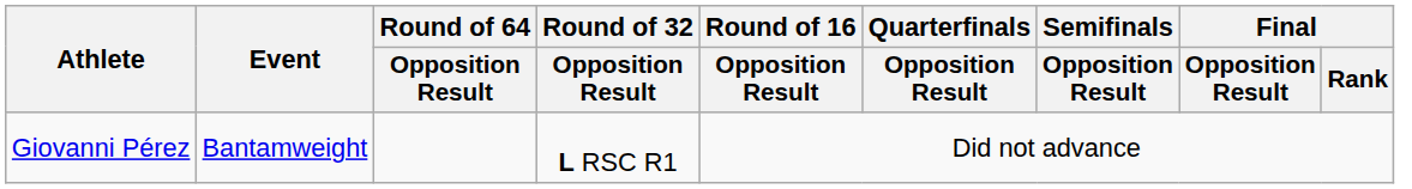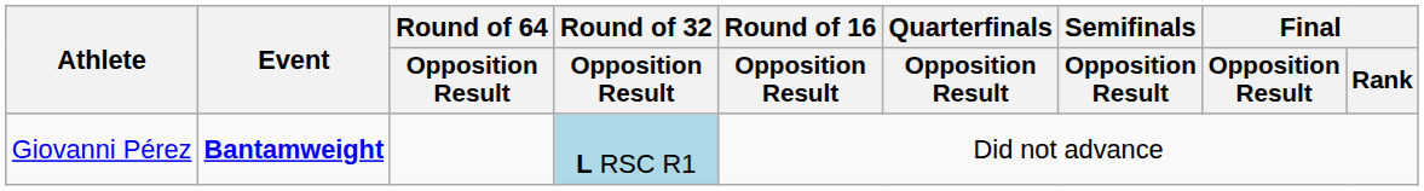Giovanni Pérez | Event: normal -> bold
Giovanni Pérez | Round of 32 / Opposition Result: no background -> lightblue background
